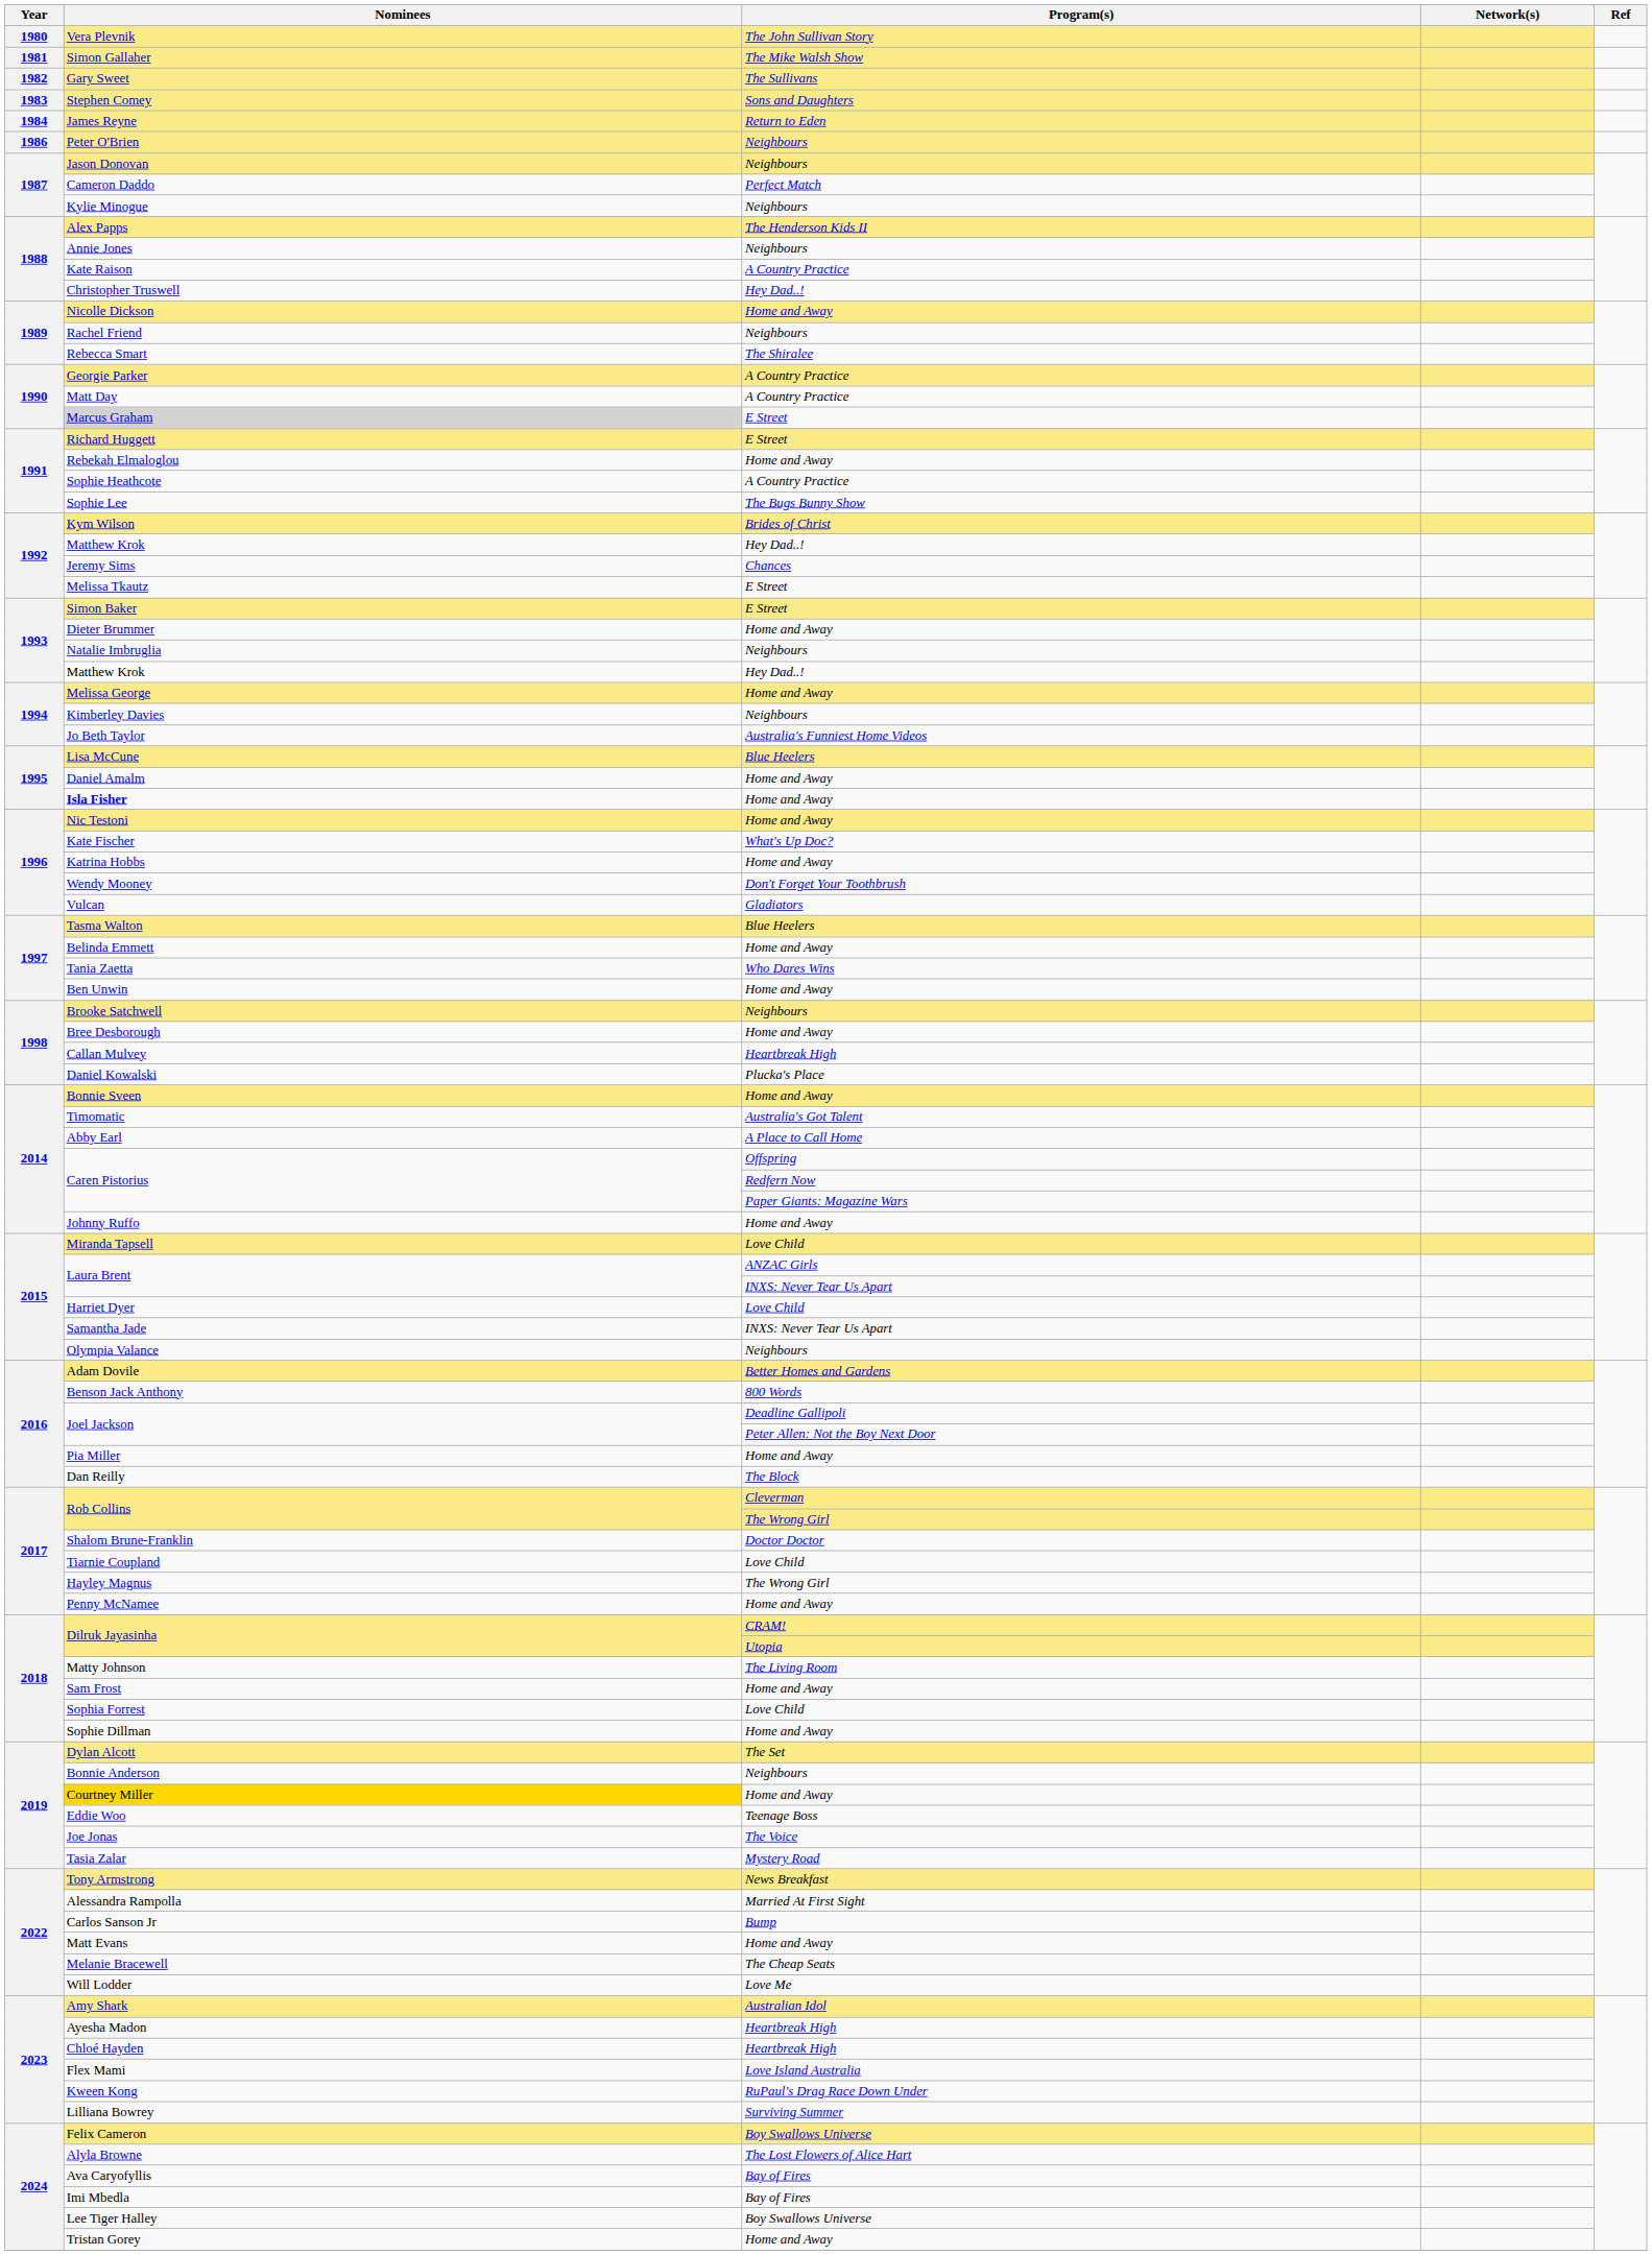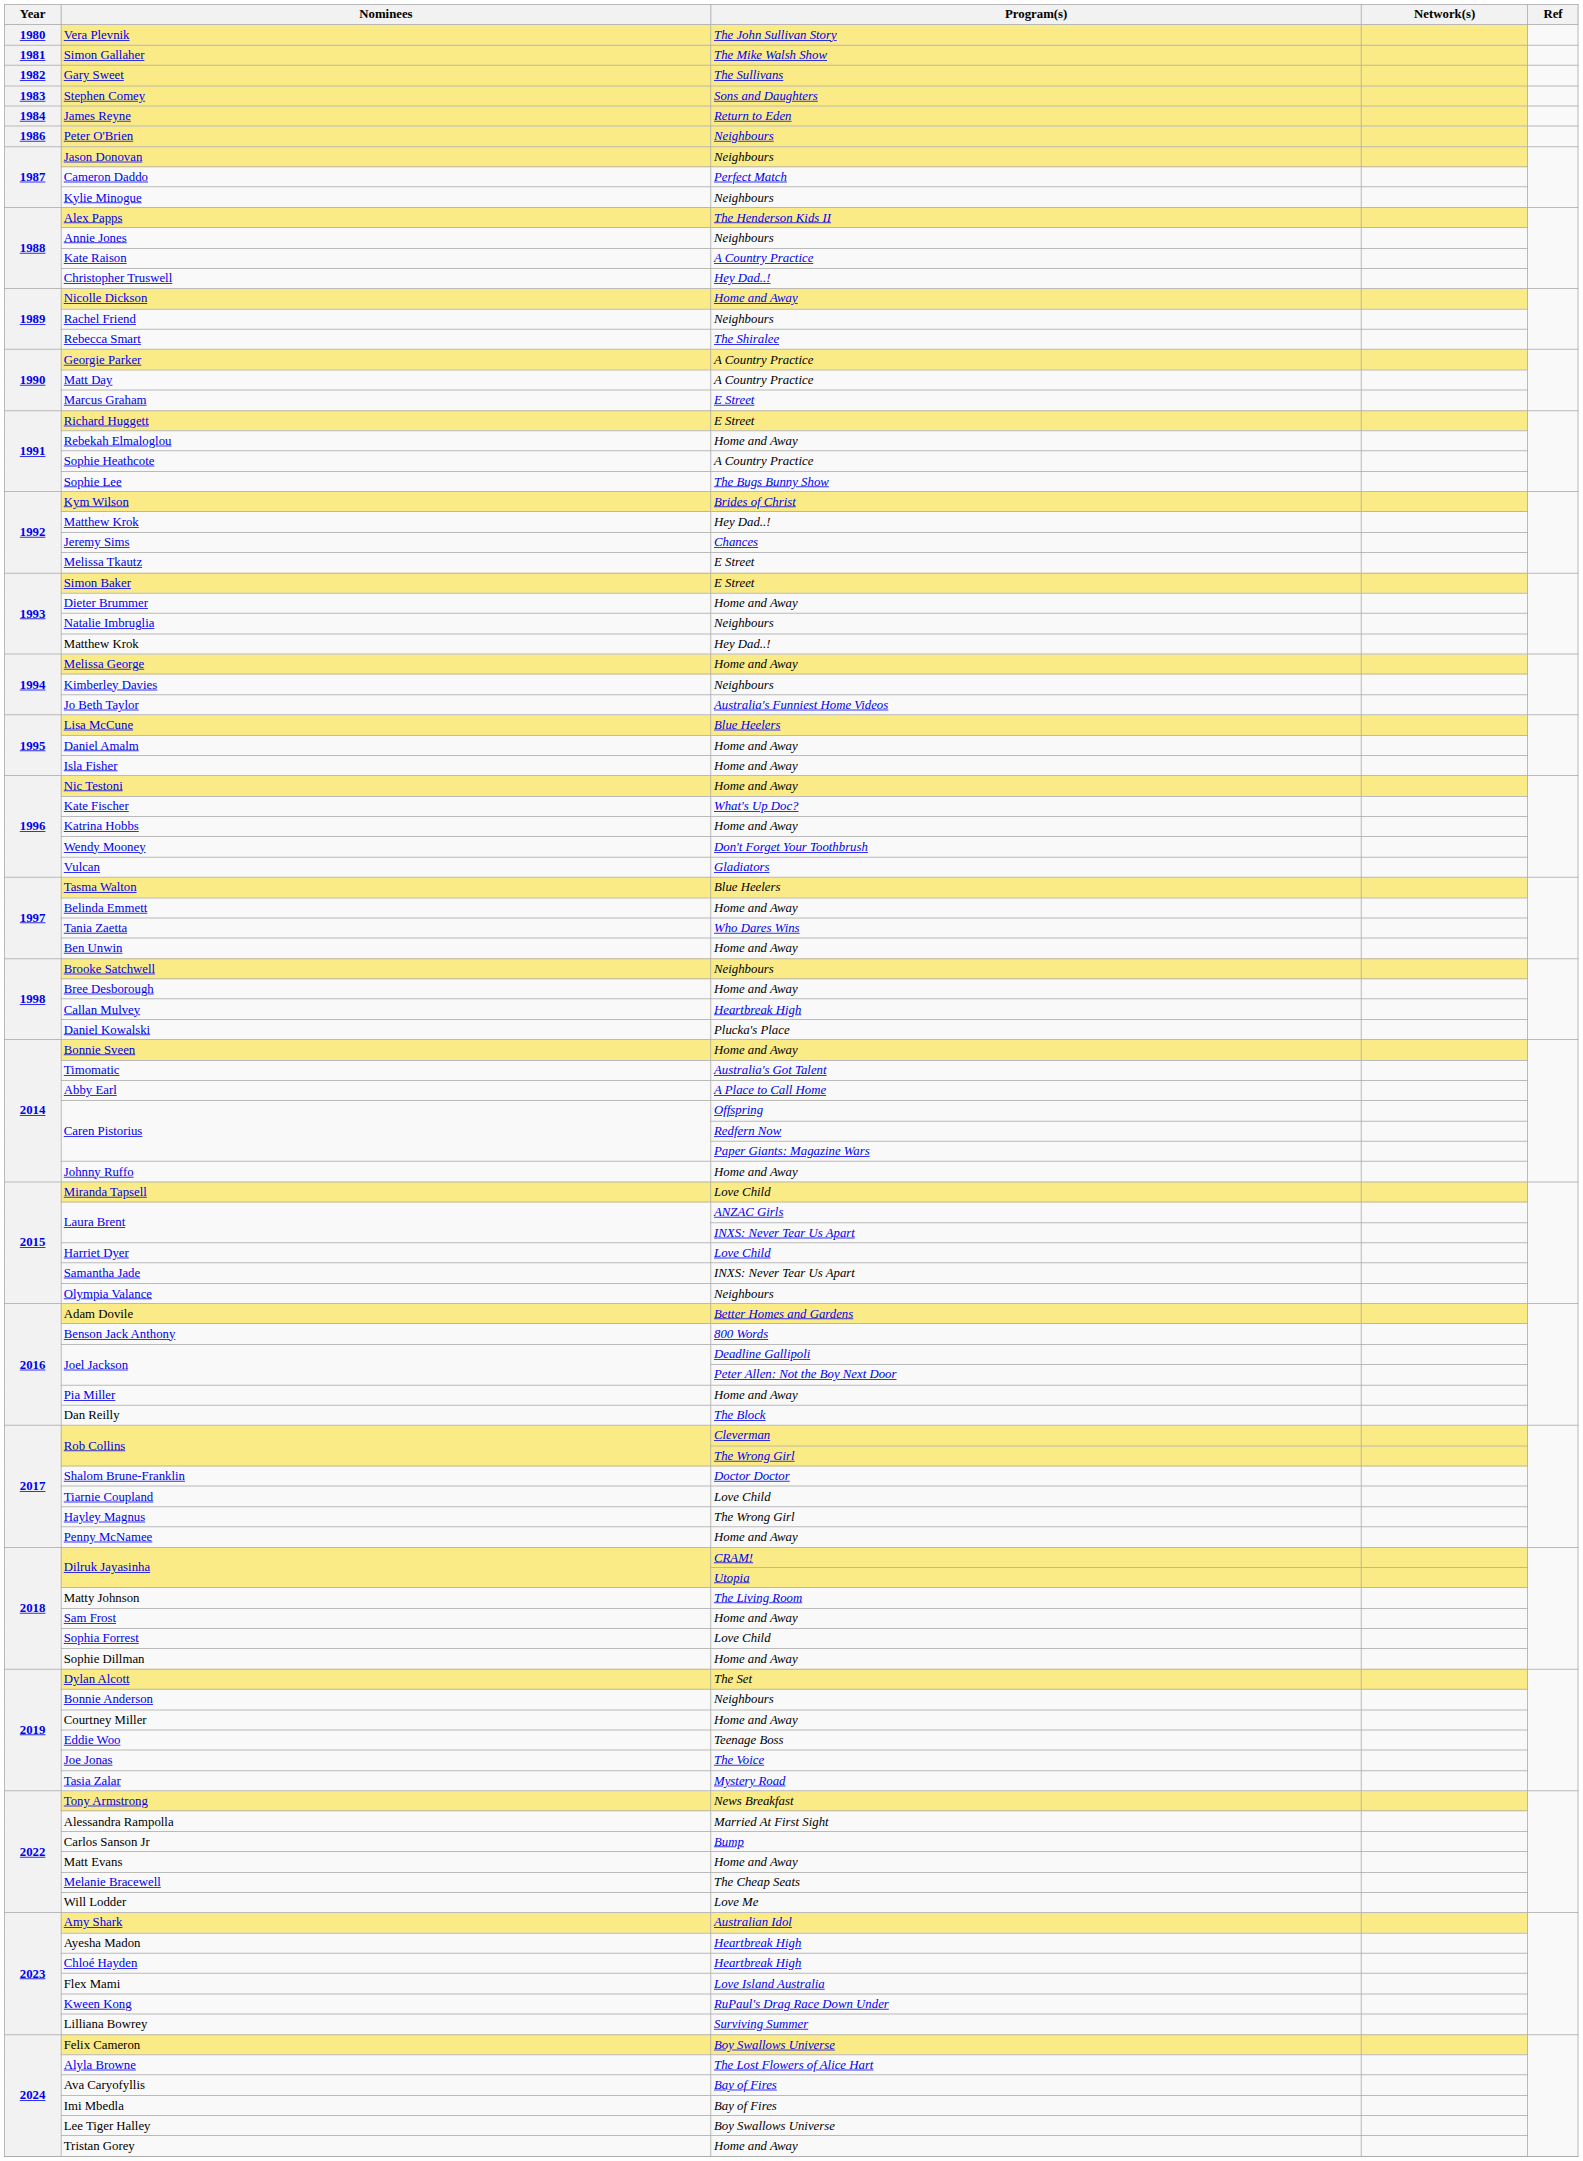Marcus Graham | Nominees: lightgrey background -> no background
Isla Fisher | Nominees: bold -> normal
Courtney Miller | Nominees: gold background -> no background
